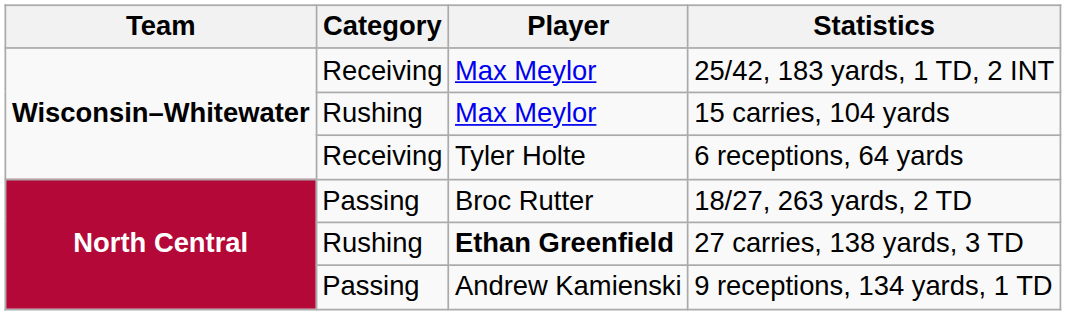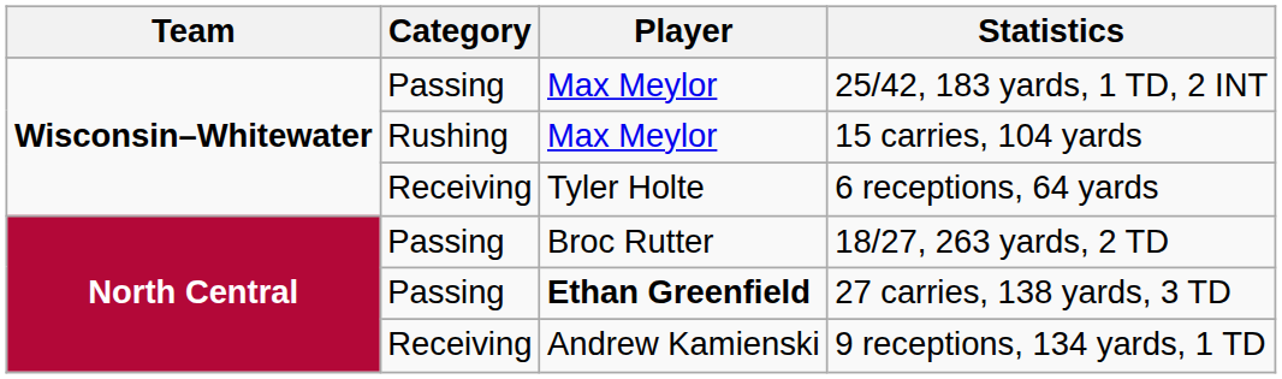25/42, 183 yards, 1 TD, 2 INT | Category: Receiving -> Passing
27 carries, 138 yards, 3 TD | Category: Rushing -> Passing
9 receptions, 134 yards, 1 TD | Category: Passing -> Receiving
